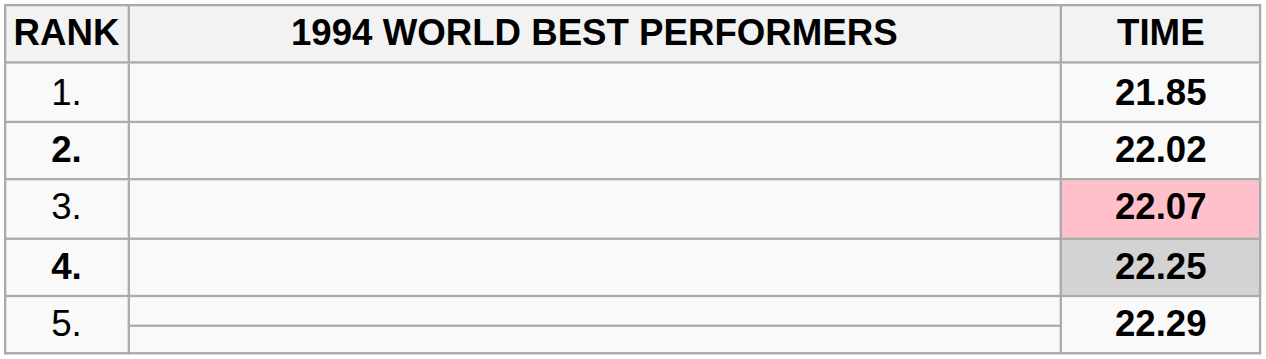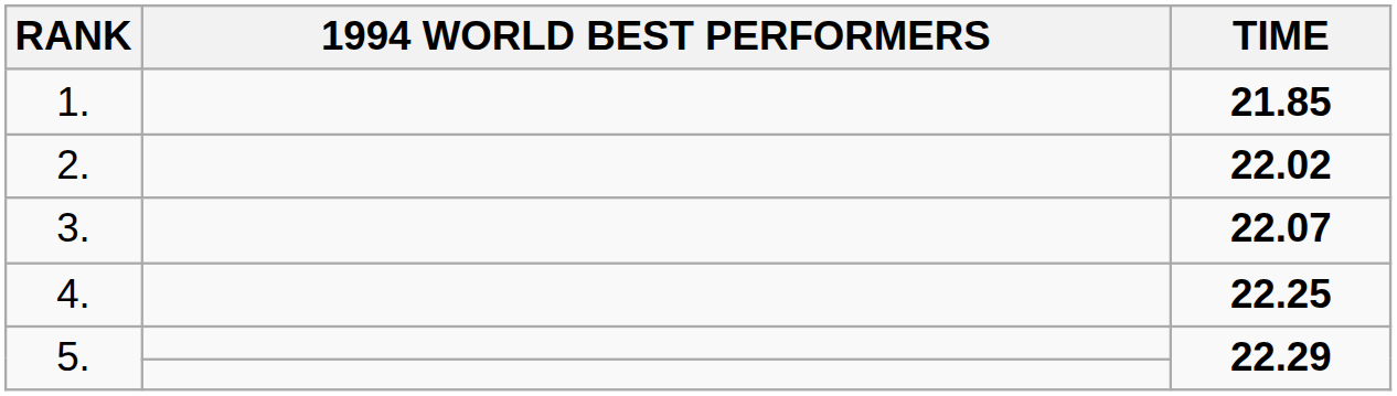2. | RANK: bold -> normal
3. | TIME: pink background -> no background
4. | RANK: bold -> normal
4. | TIME: lightgrey background -> no background
